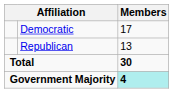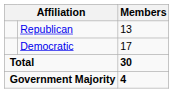rows swapped: Democratic <-> Republican
Government Majority | Members: paleturquoise background -> no background
